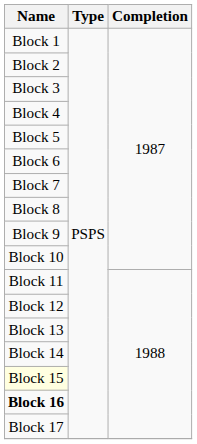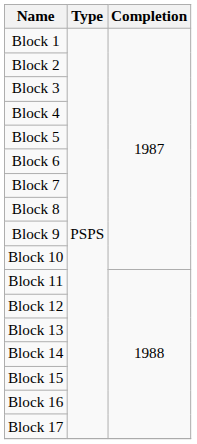Block 15 | Name: lightyellow background -> no background
Block 16 | Name: bold -> normal
